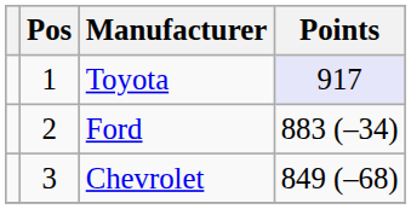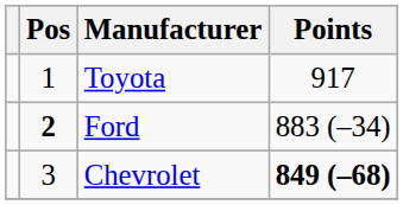Toyota | Points: lavender background -> no background
Ford | Pos: normal -> bold
Chevrolet | Points: normal -> bold
